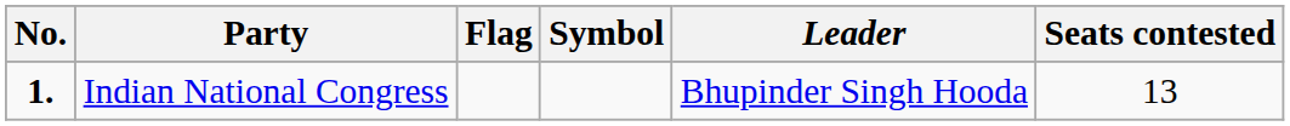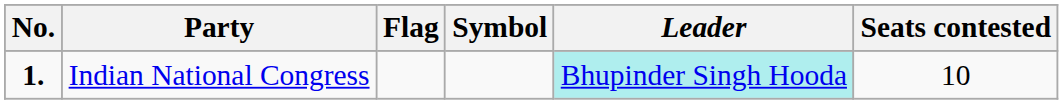Indian National Congress | Leader: no background -> paleturquoise background
Indian National Congress | Seats contested: 13 -> 10
